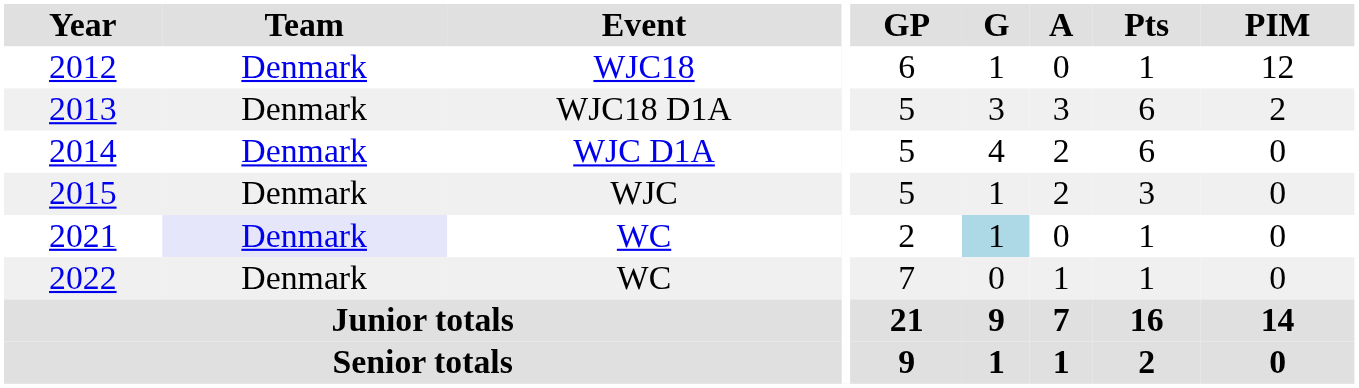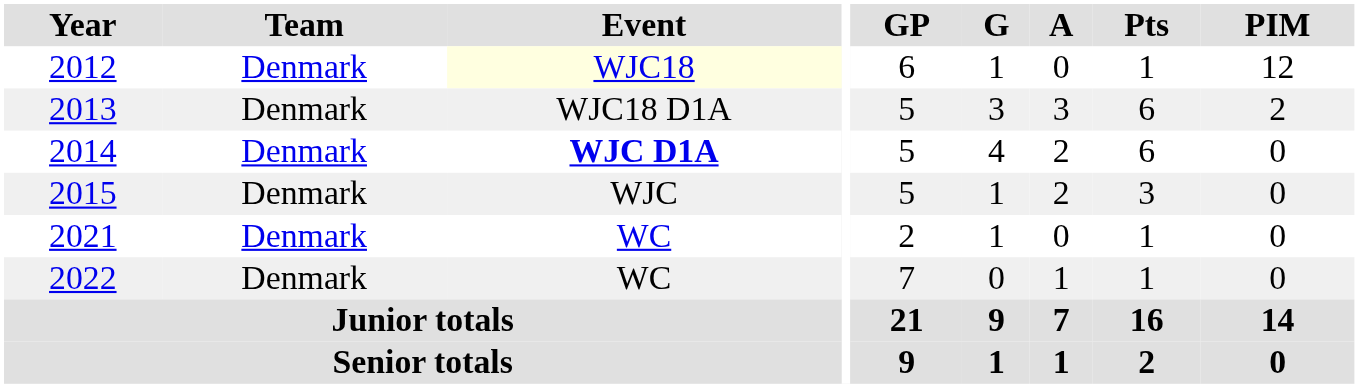2012 | Event: no background -> lightyellow background
2014 | Event: normal -> bold
2021 | Team: lavender background -> no background
2021 | G: lightblue background -> no background
